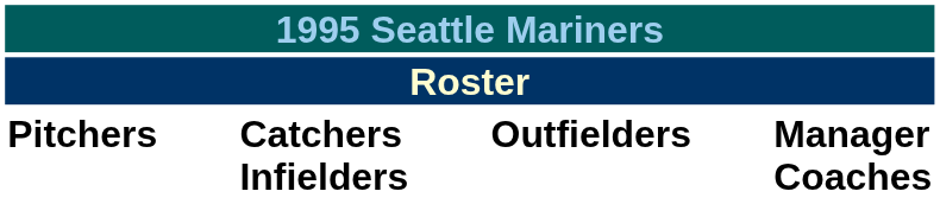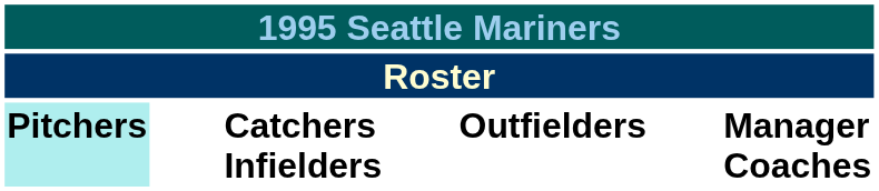Pitchers | column 1: no background -> paleturquoise background
